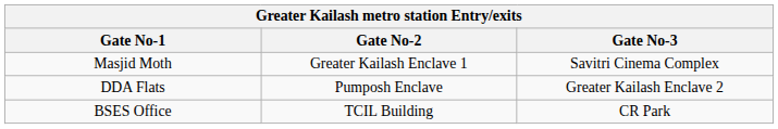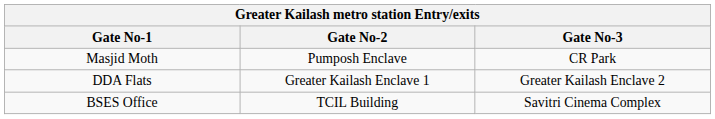Masjid Moth | Gate No-2: Greater Kailash Enclave 1 -> Pumposh Enclave
Masjid Moth | Gate No-3: Savitri Cinema Complex -> CR Park
DDA Flats | Gate No-2: Pumposh Enclave -> Greater Kailash Enclave 1
BSES Office | Gate No-3: CR Park -> Savitri Cinema Complex
